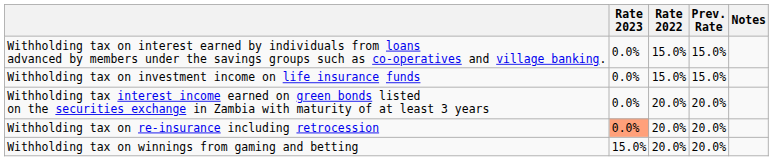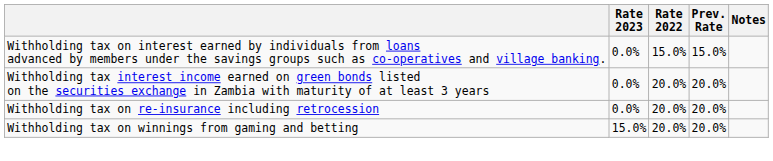- row: Withholding tax on investment income on life insurance funds | 0.0% | 15.0% | 15.0%
Withholding tax on re-insurance including retrocession | Rate 2023: lightsalmon background -> no background
